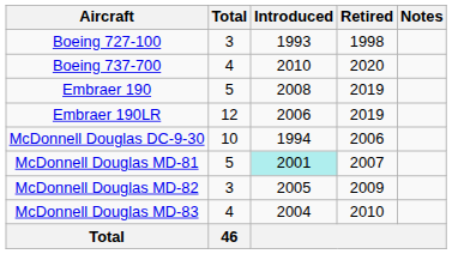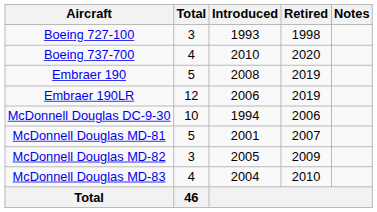McDonnell Douglas MD-81 | Introduced: paleturquoise background -> no background
